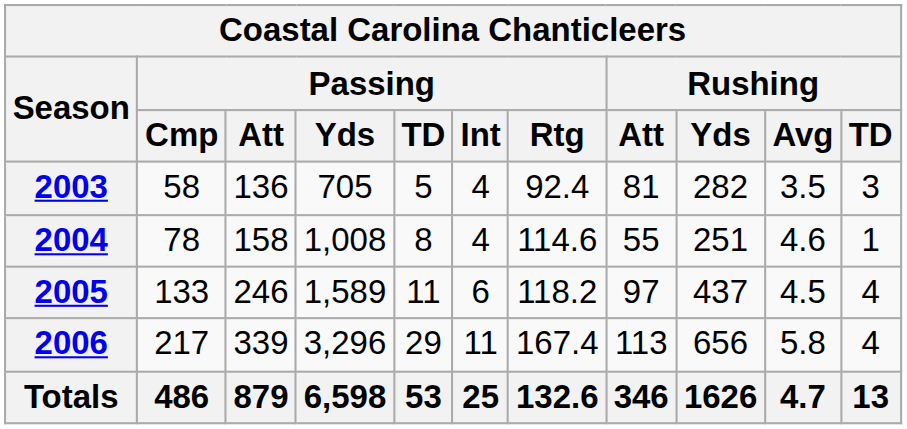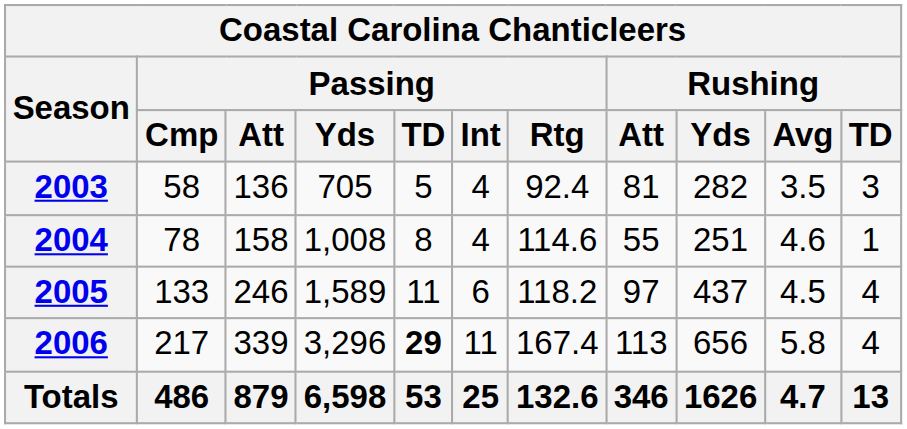2006 | Passing / TD: normal -> bold
